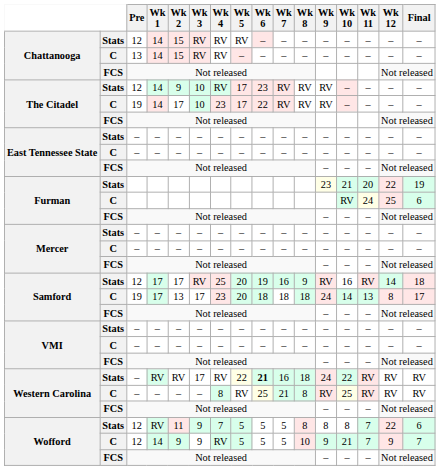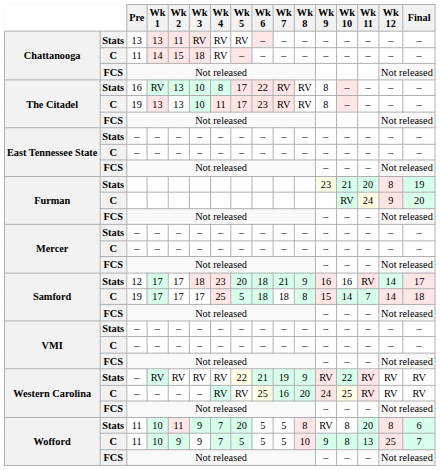Chattanooga / Stats | Pre: 12 -> 13
Chattanooga / Stats | Wk 1: 14 -> 13
Chattanooga / Stats | Wk 2: 15 -> 11
Chattanooga / C | Pre: 13 -> 11
Chattanooga / C | Wk 3: RV -> 18
The Citadel / Stats | Pre: 12 -> 16
The Citadel / Stats | Wk 1: 14 -> RV
The Citadel / Stats | Wk 2: 9 -> 13
The Citadel / Stats | Wk 4: RV -> 8
The Citadel / Stats | Wk 6: 23 -> 22
The Citadel / Stats | Wk 9: RV -> 8
The Citadel / C | Wk 1: 14 -> 13
The Citadel / C | Wk 2: 17 -> 13
The Citadel / C | Wk 4: 23 -> 11
The Citadel / C | Wk 6: 22 -> 23
The Citadel / C | Wk 9: RV -> 8
Furman / Stats | Wk 12: 22 -> 8
Furman / C | Wk 12: 25 -> 9
Furman / C | Final: 6 -> 20
Samford / Stats | Wk 3: RV -> 18
Samford / Stats | Wk 4: 25 -> 23
Samford / Stats | Wk 6: 19 -> 18
Samford / Stats | Wk 7: 16 -> 21
Samford / Stats | Wk 9: RV -> 16
Samford / Stats | Final: 18 -> 17
Samford / C | Wk 2: 13 -> 17
Samford / C | Wk 4: 23 -> 25
Samford / C | Wk 5: 20 -> 5
Samford / C | Wk 8: 18 -> 8
Samford / C | Wk 9: 24 -> 15
Samford / C | Wk 11: 13 -> 7
Samford / C | Wk 12: 8 -> 14
Samford / C | Final: 17 -> 18
Western Carolina / Stats | Wk 3: 17 -> RV
Western Carolina / Stats | Wk 6: bold -> normal
Western Carolina / Stats | Wk 7: 16 -> 19
Western Carolina / Stats | Wk 8: 18 -> 9
Western Carolina / Stats | Wk 9: 24 -> RV
Western Carolina / C | Wk 4: 8 -> RV
Western Carolina / C | Wk 7: 21 -> 16
Western Carolina / C | Wk 8: 8 -> 20
Western Carolina / C | Wk 9: RV -> 24
Wofford / Stats | Pre: 12 -> 11
Wofford / Stats | Wk 1: RV -> 10
Wofford / Stats | Wk 5: 5 -> 20
Wofford / Stats | Wk 9: 8 -> RV
Wofford / Stats | Wk 11: 7 -> 20
Wofford / Stats | Wk 12: 22 -> 8
Wofford / C | Pre: 12 -> 11
Wofford / C | Wk 1: 14 -> 10
Wofford / C | Wk 4: RV -> 7
Wofford / C | Wk 10: 21 -> 8
Wofford / C | Wk 11: 7 -> 13
Wofford / C | Wk 12: 9 -> 25
